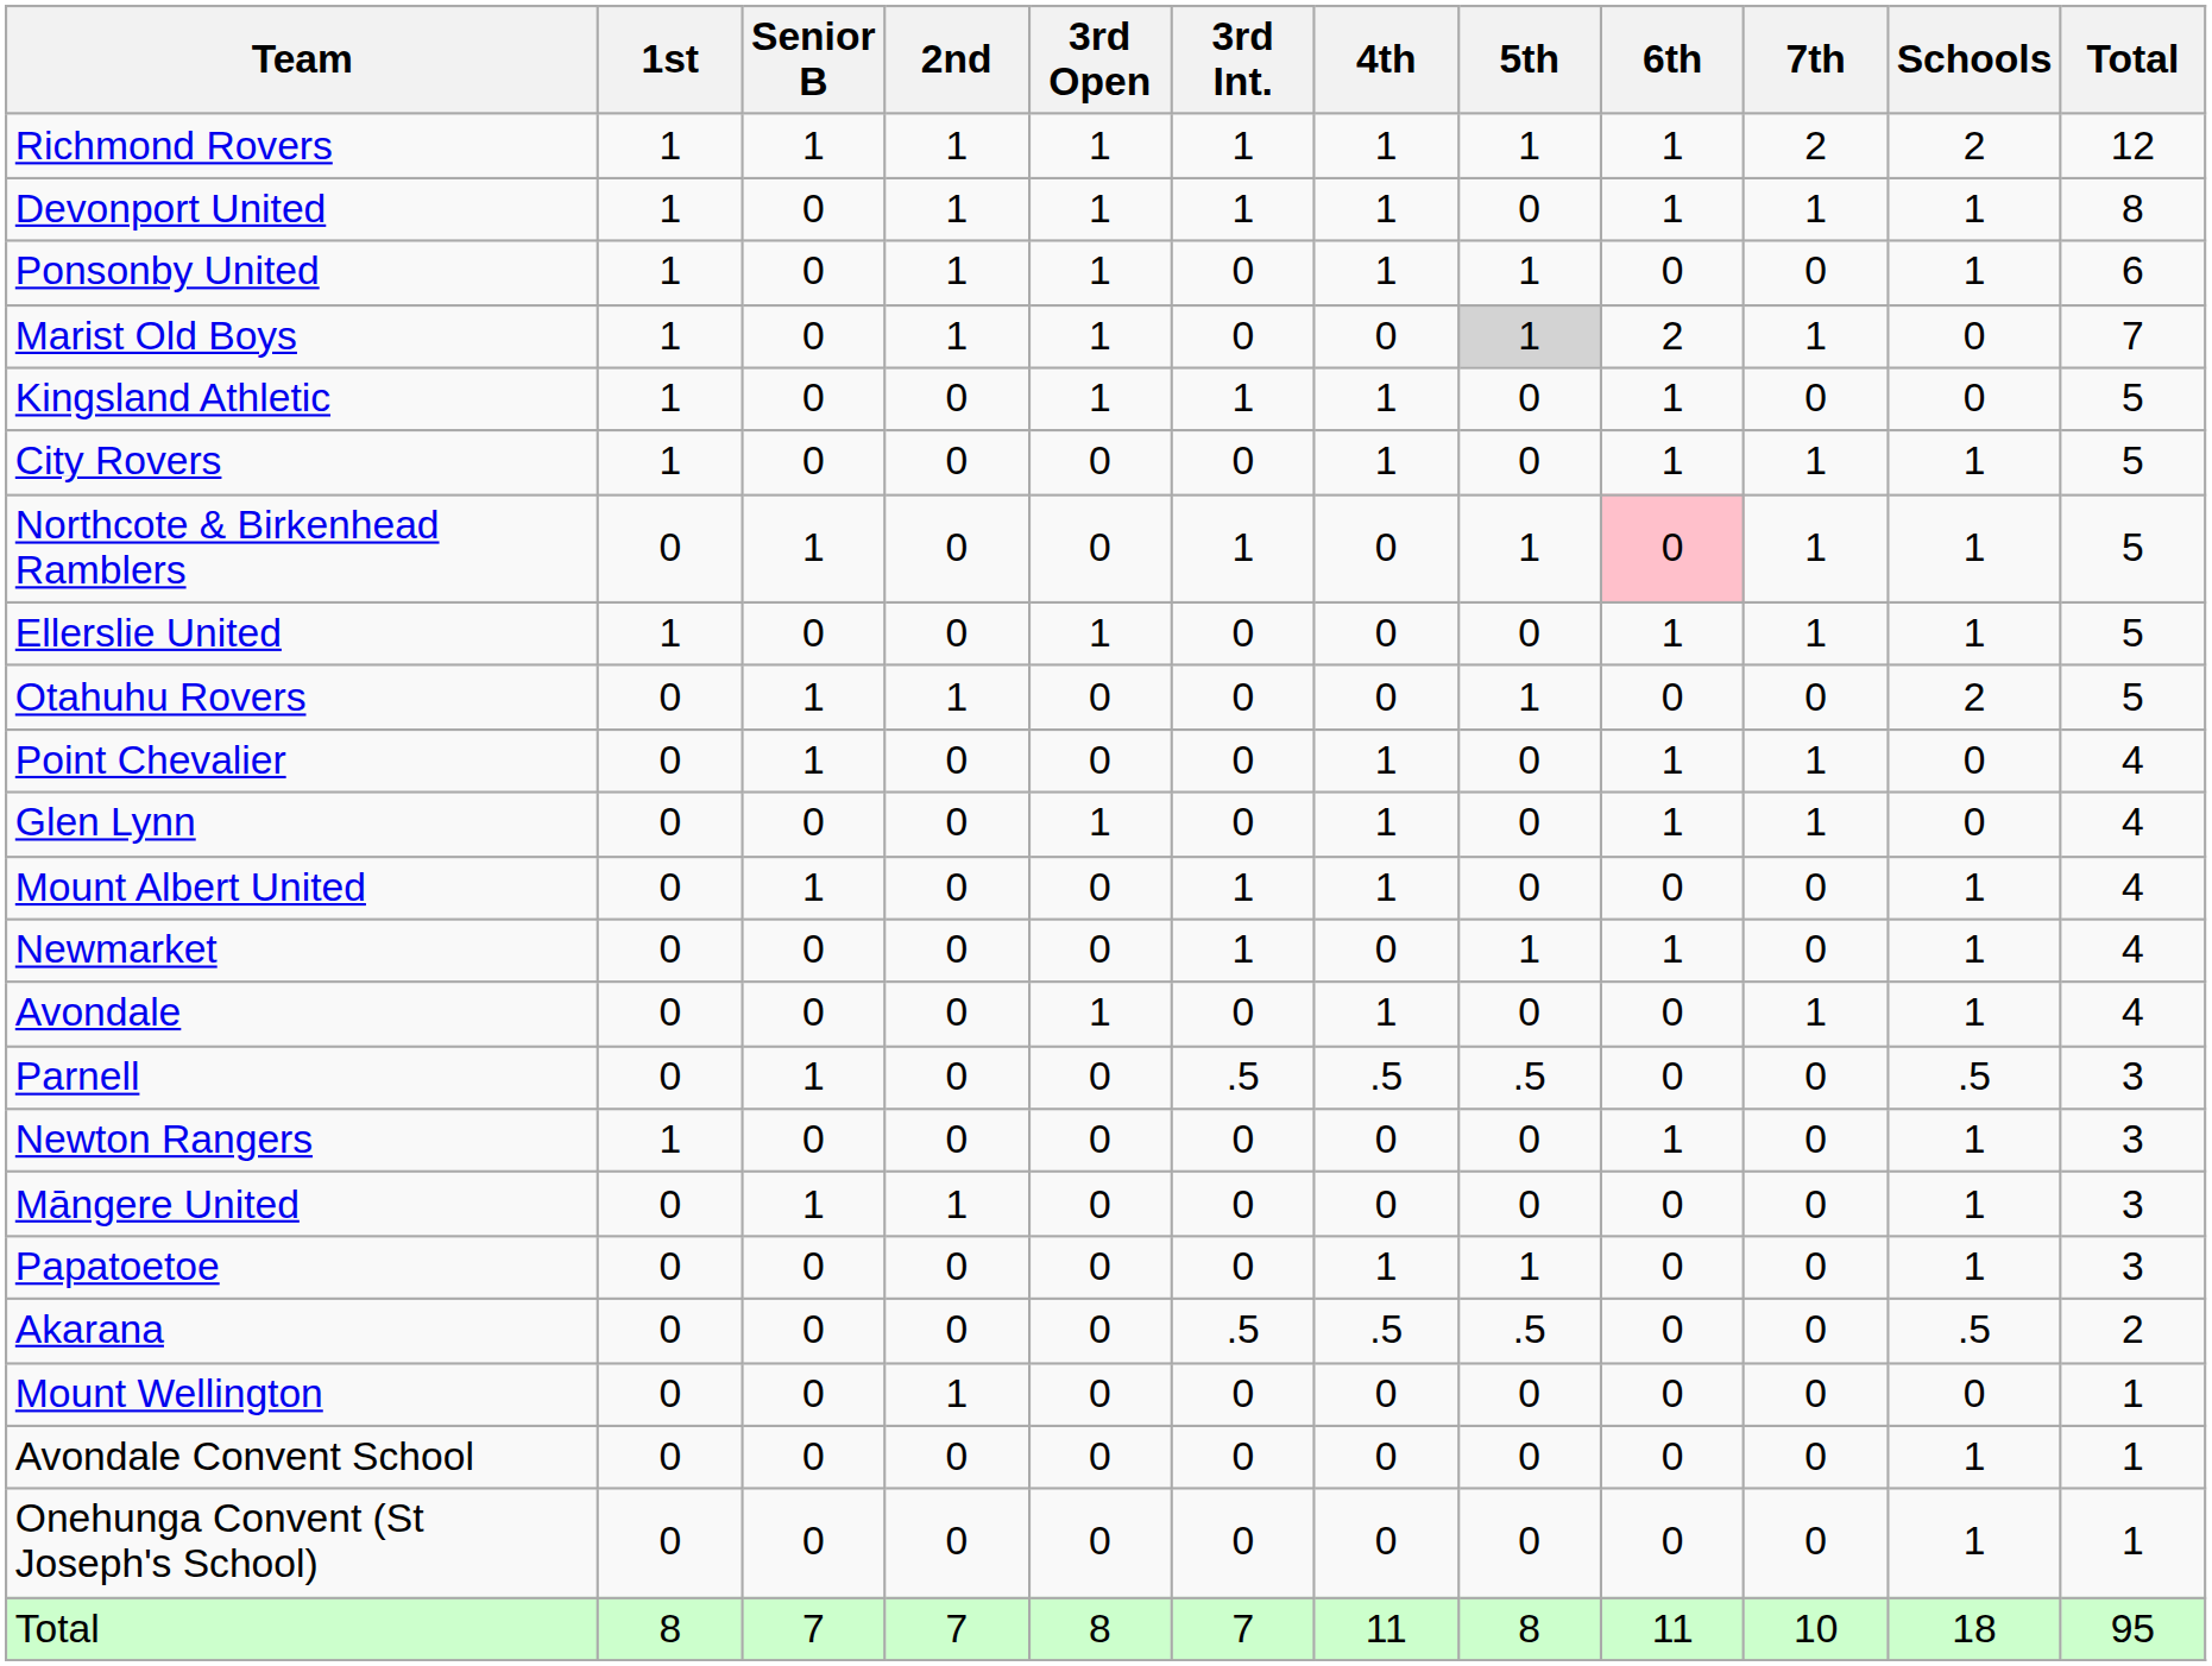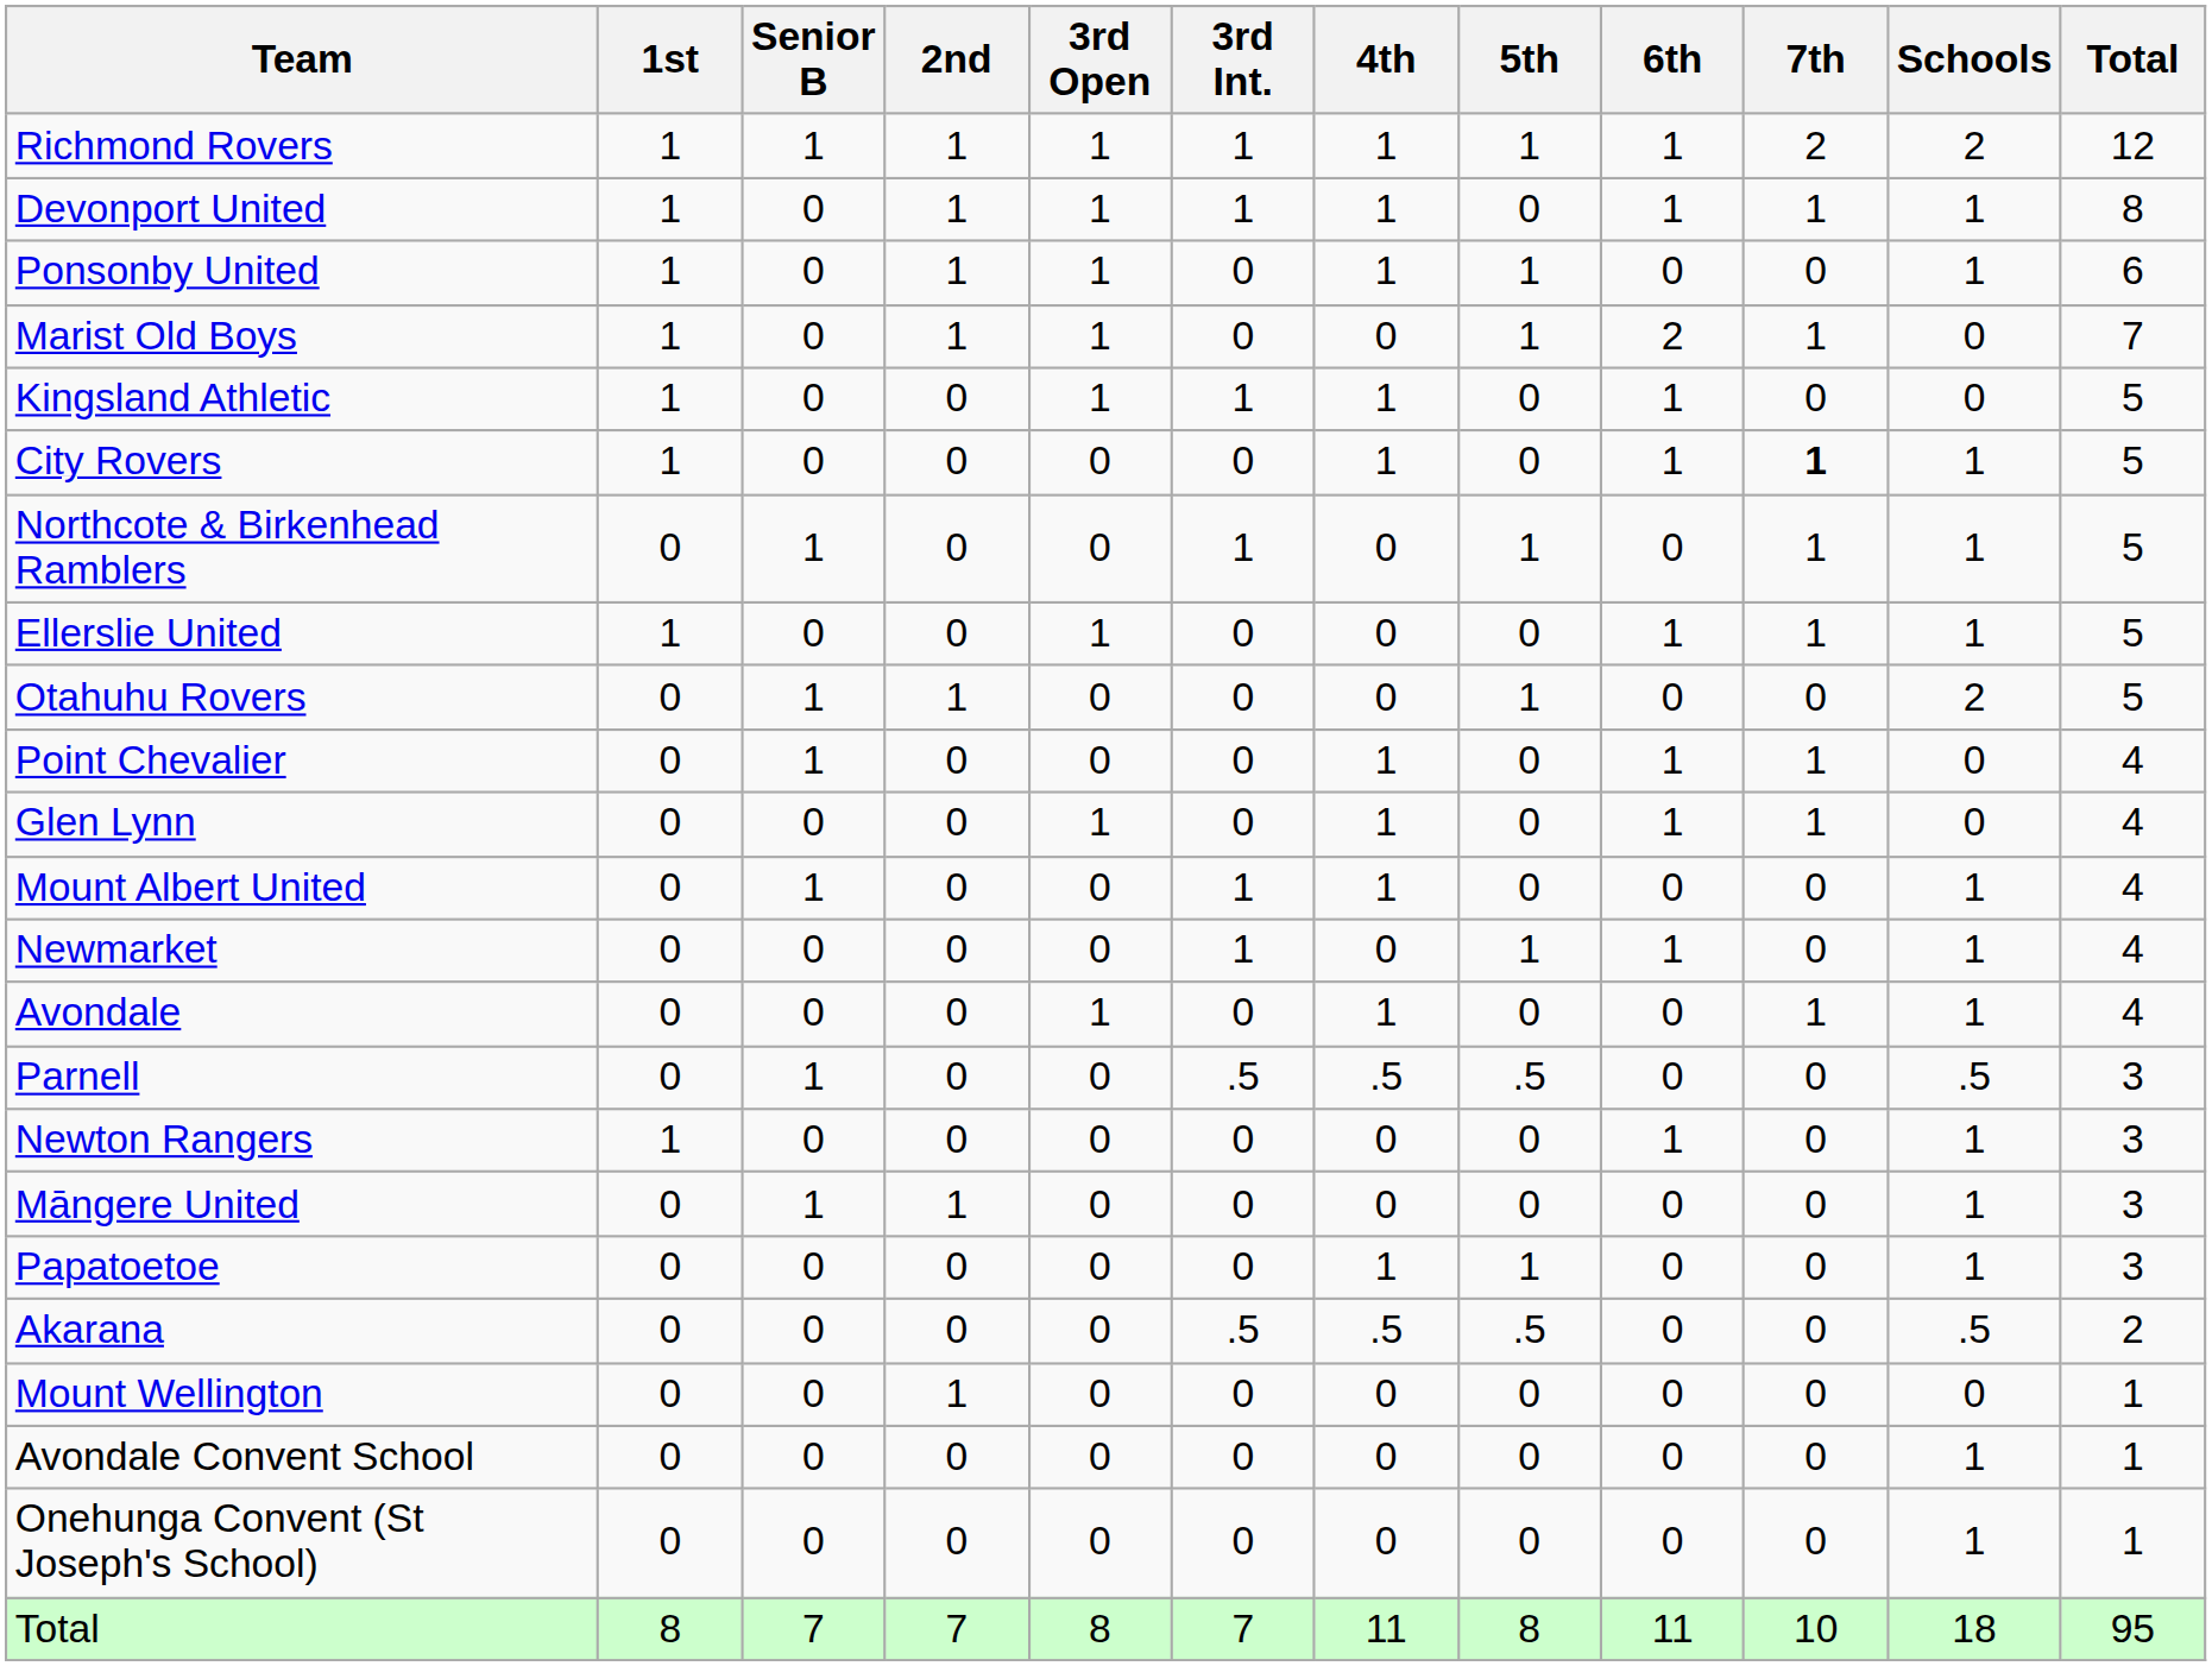Marist Old Boys | 5th: lightgrey background -> no background
City Rovers | 7th: normal -> bold
Northcote & Birkenhead Ramblers | 6th: pink background -> no background
